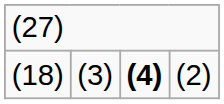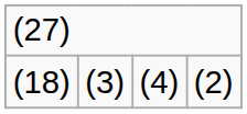(18) | column 3: bold -> normal
